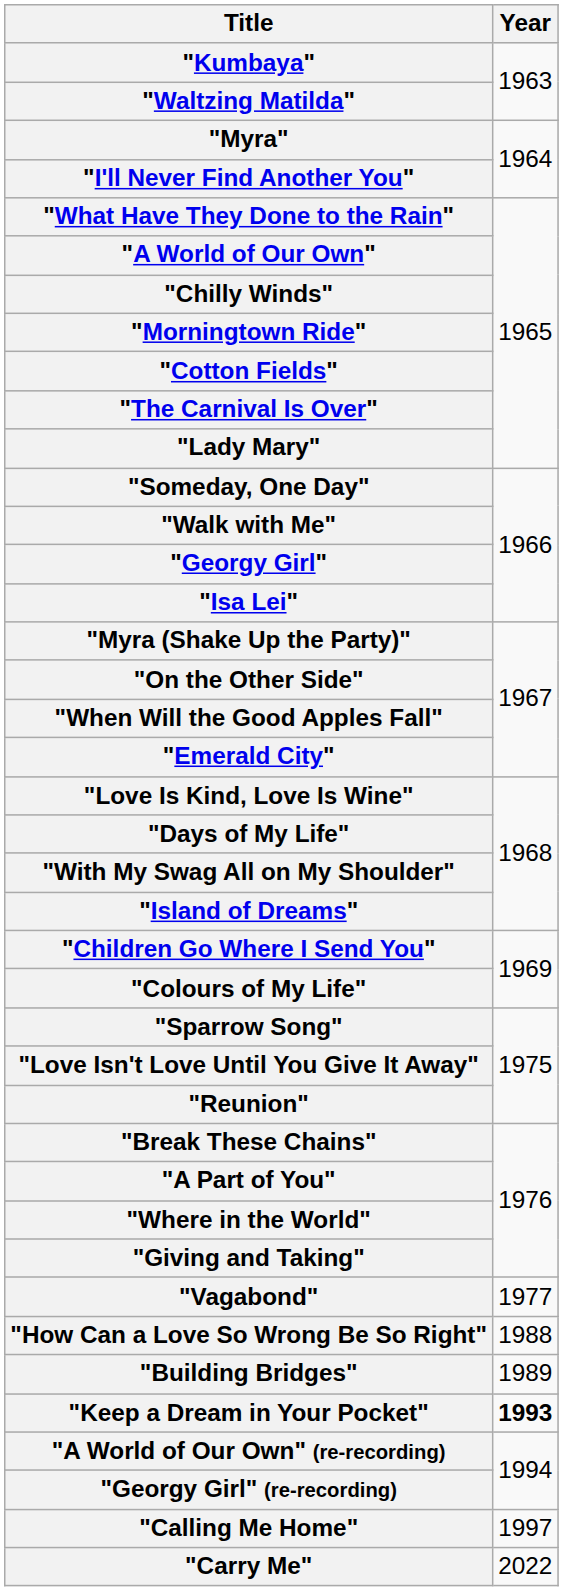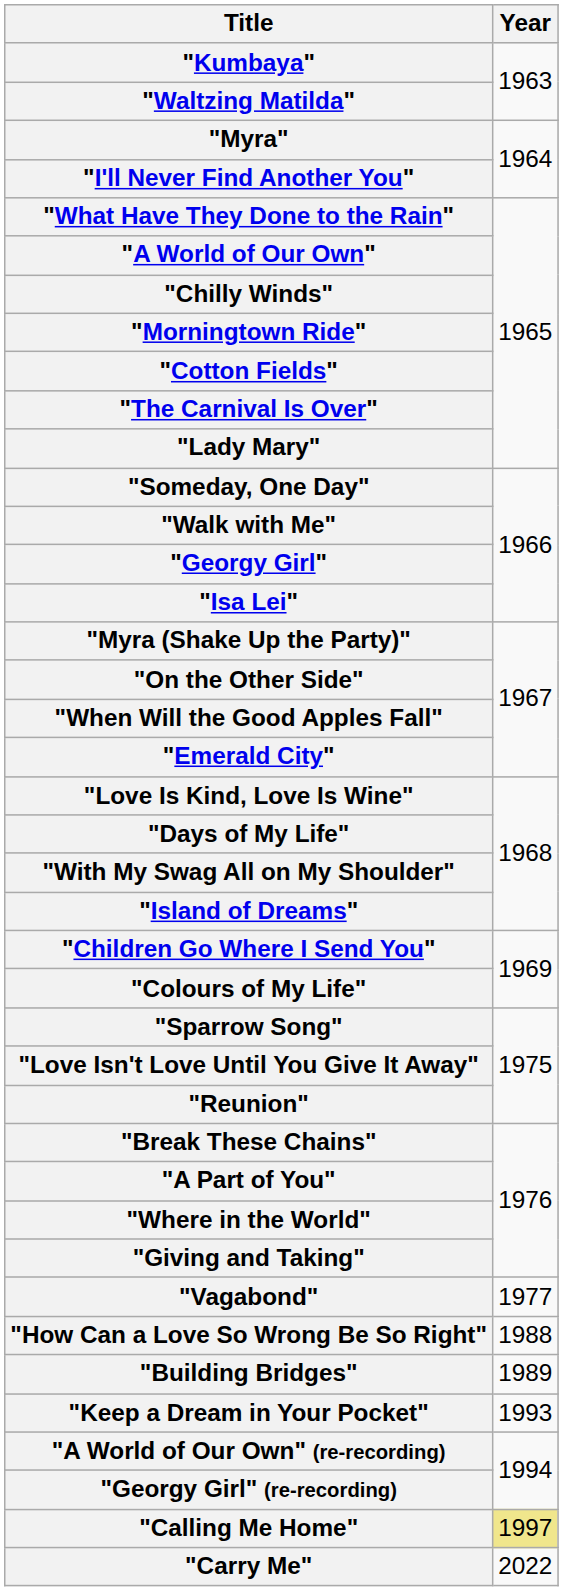"Keep a Dream in Your Pocket" | Year: bold -> normal
"Calling Me Home" | Year: no background -> khaki background
